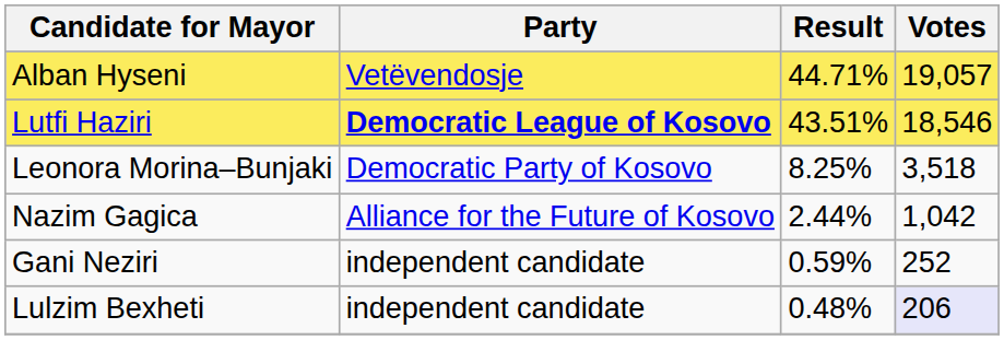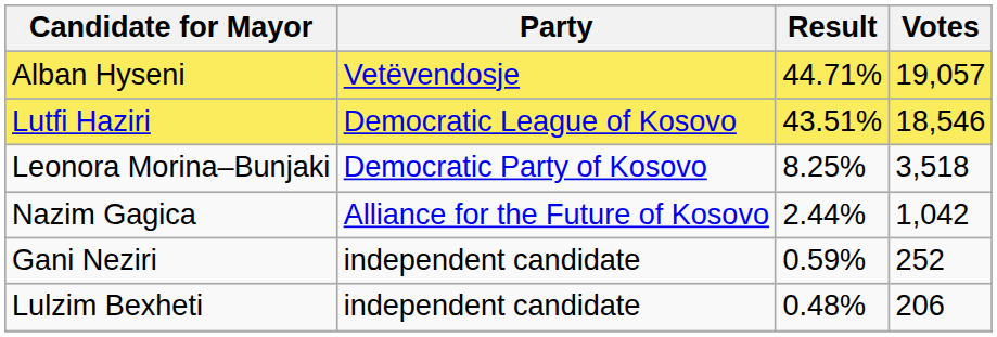Lutfi Haziri | Party: bold -> normal
Lulzim Bexheti | Votes: lavender background -> no background
